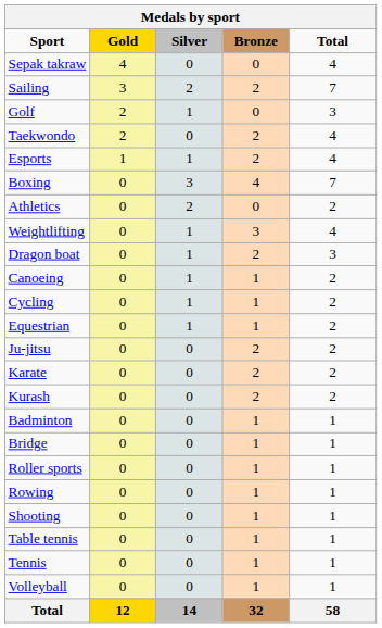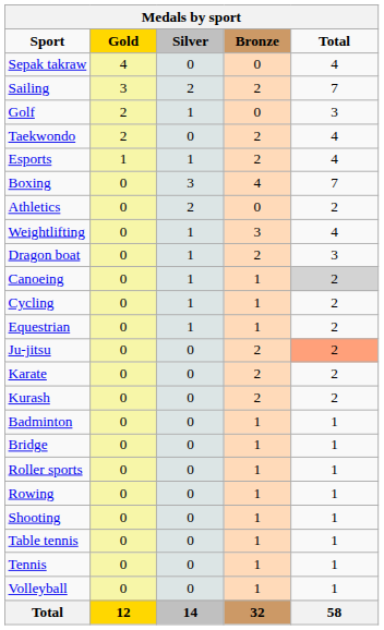Canoeing | Total: no background -> lightgrey background
Ju-jitsu | Total: no background -> lightsalmon background
